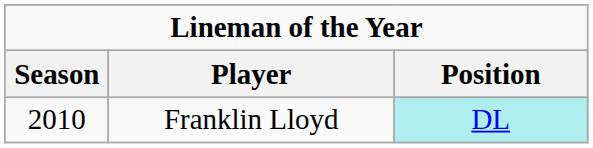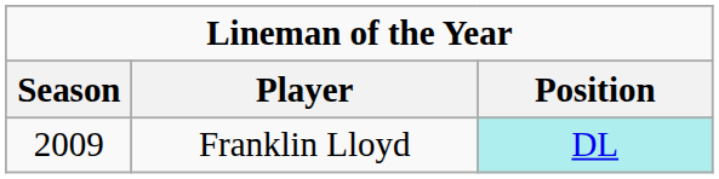Franklin Lloyd | Season: 2010 -> 2009
